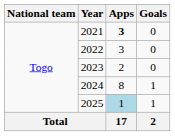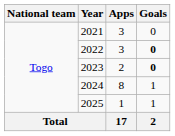2021 | Apps: bold -> normal
2022 | Goals: normal -> bold
2023 | Goals: normal -> bold
2025 | Apps: lightblue background -> no background
